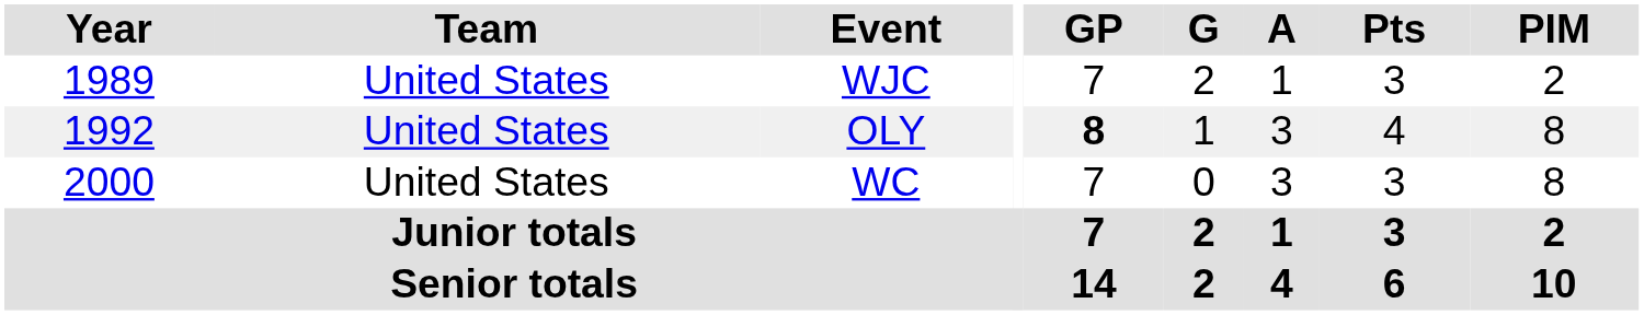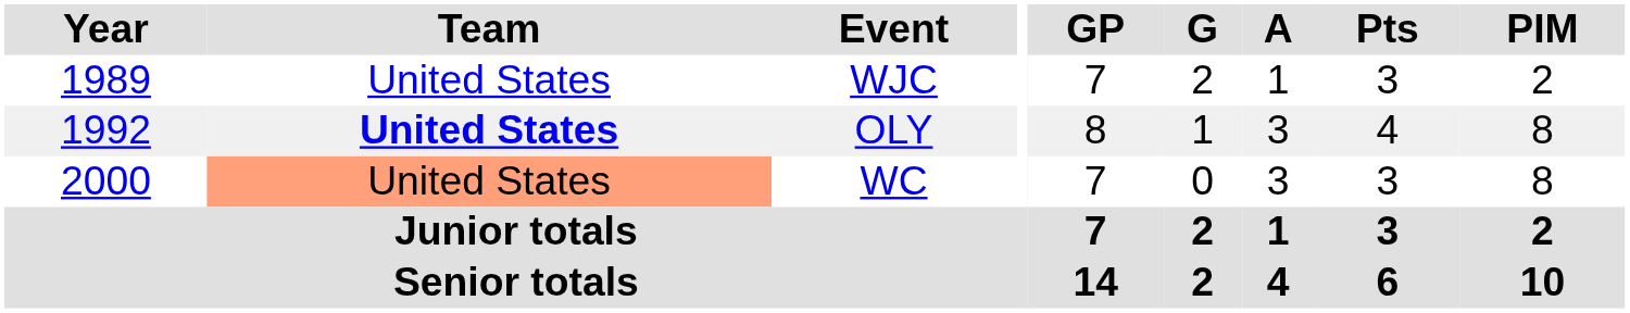OLY | Team: normal -> bold
OLY | GP: bold -> normal
WC | Team: no background -> lightsalmon background
